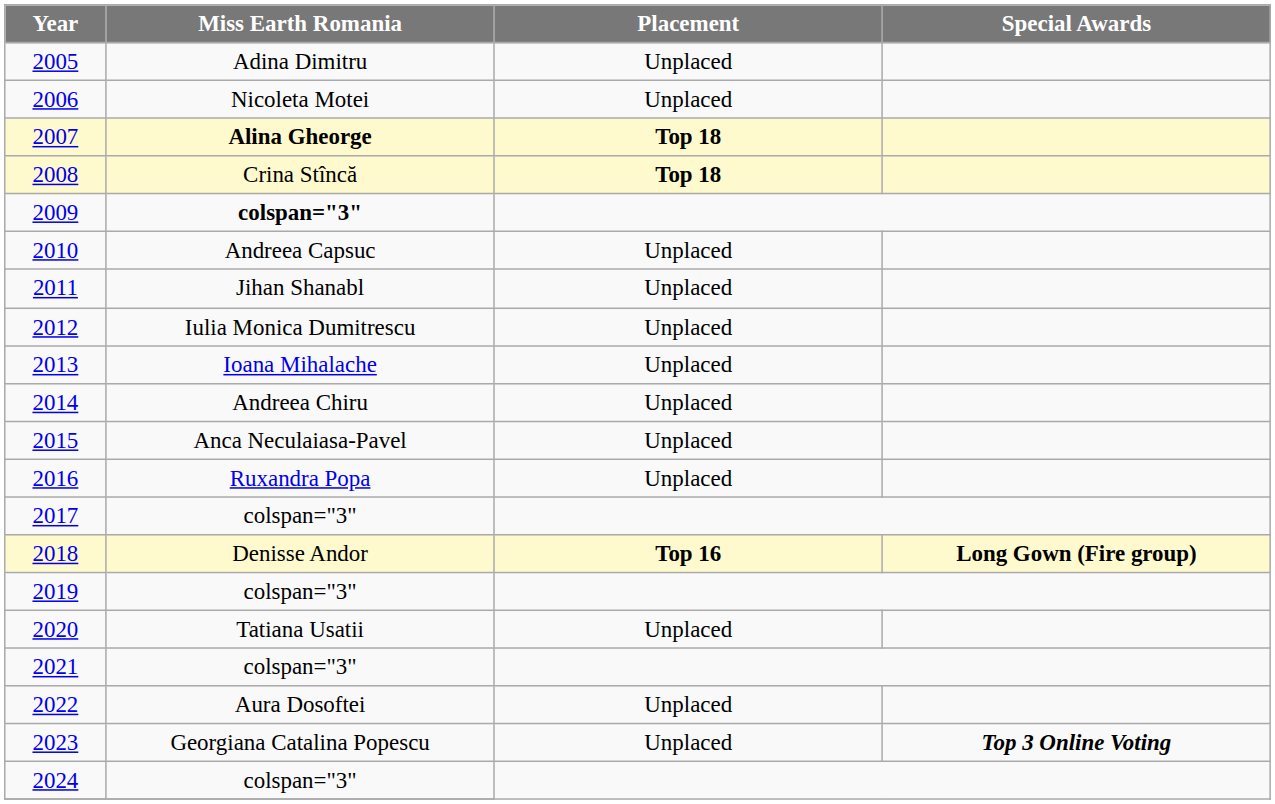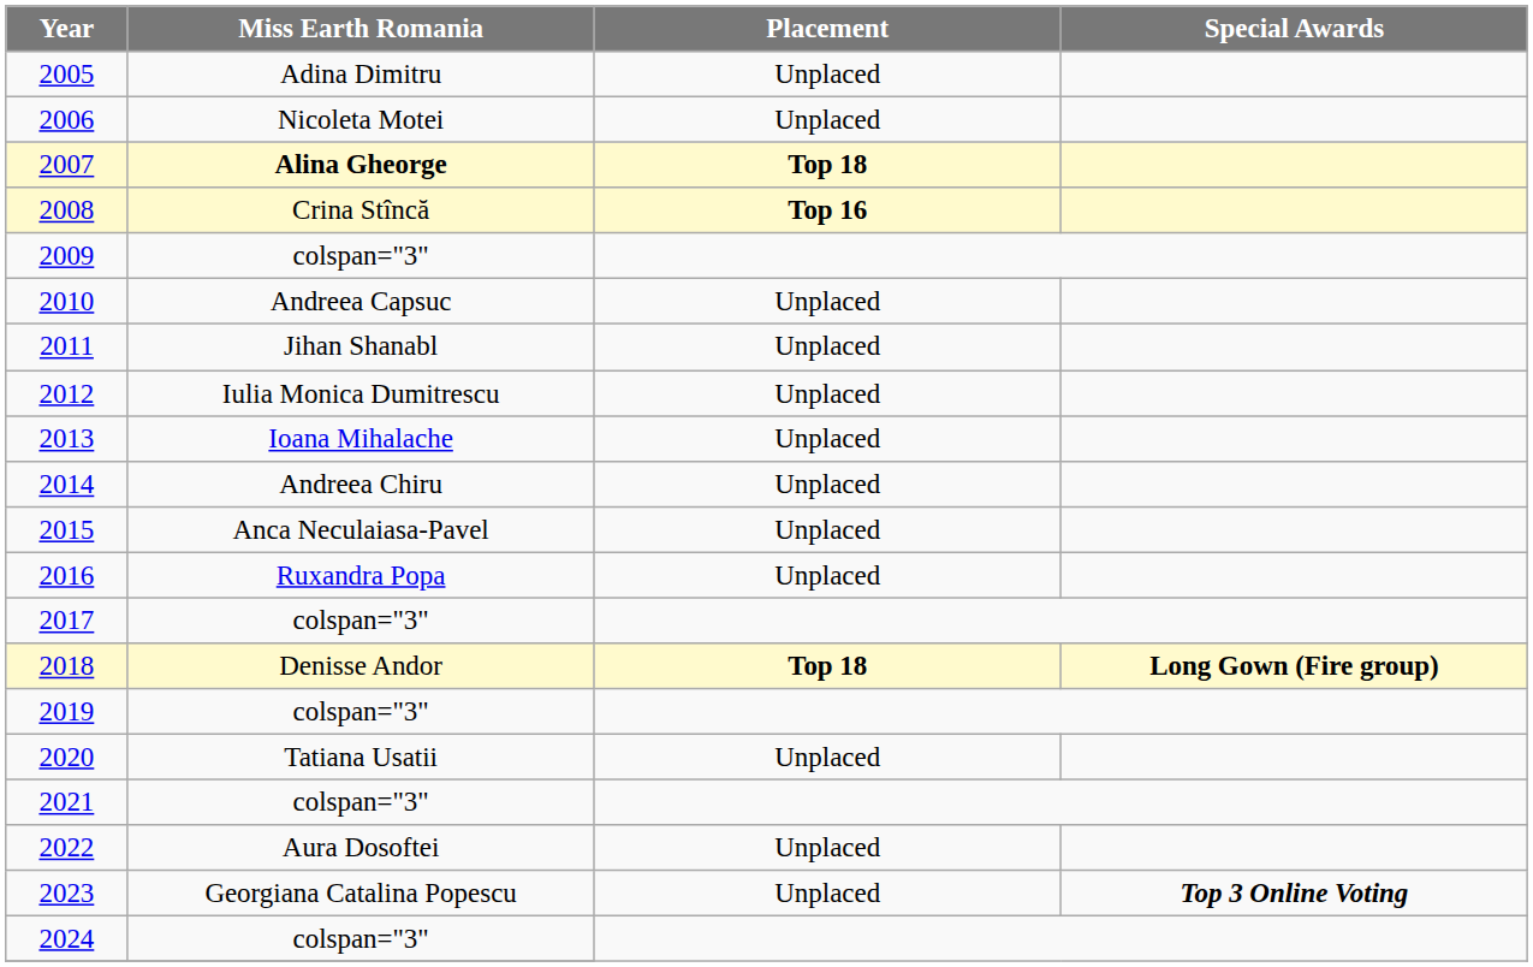2008 | Placement: Top 18 -> Top 16
2009 | Miss Earth Romania: bold -> normal
2018 | Placement: Top 16 -> Top 18
